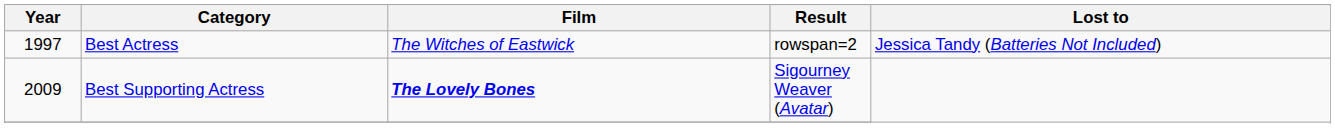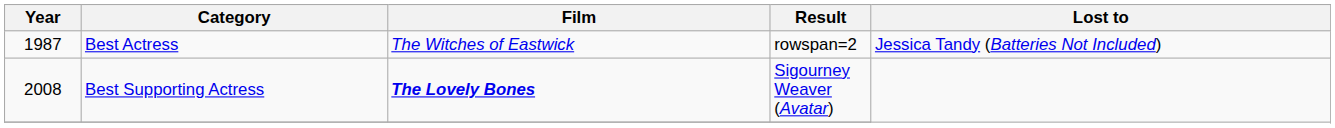Best Actress | Year: 1997 -> 1987
Best Supporting Actress | Year: 2009 -> 2008
